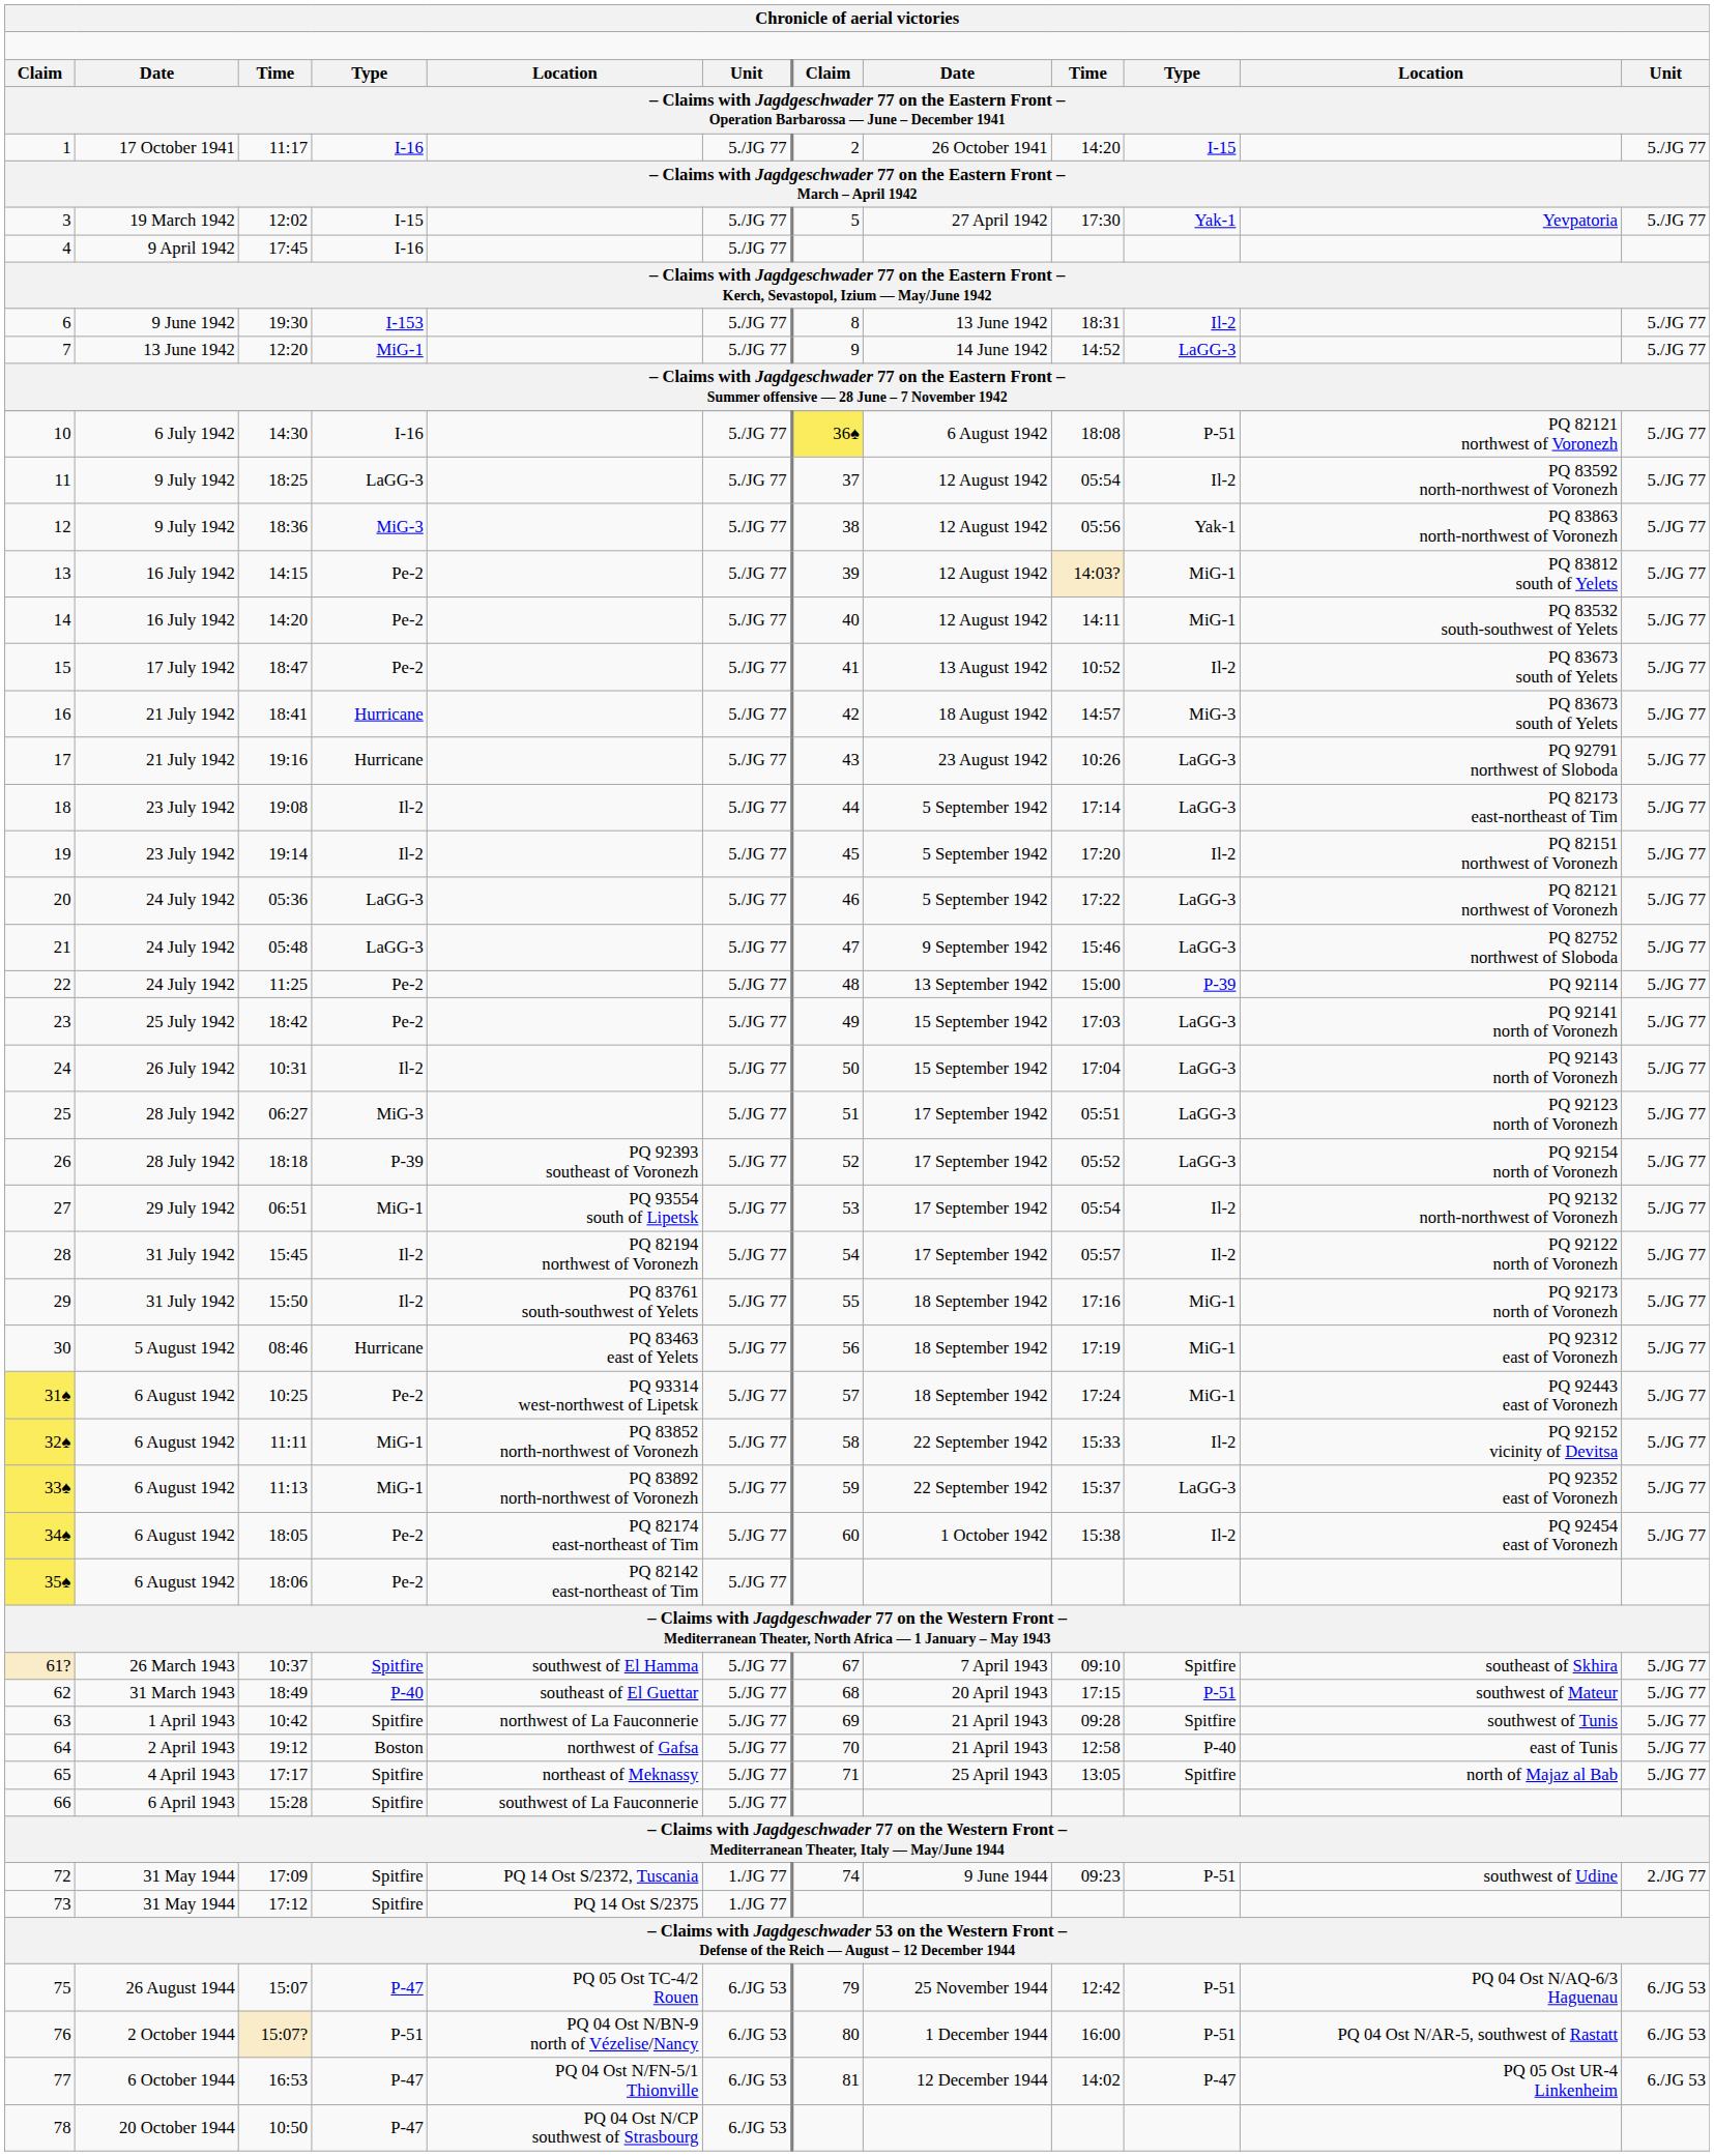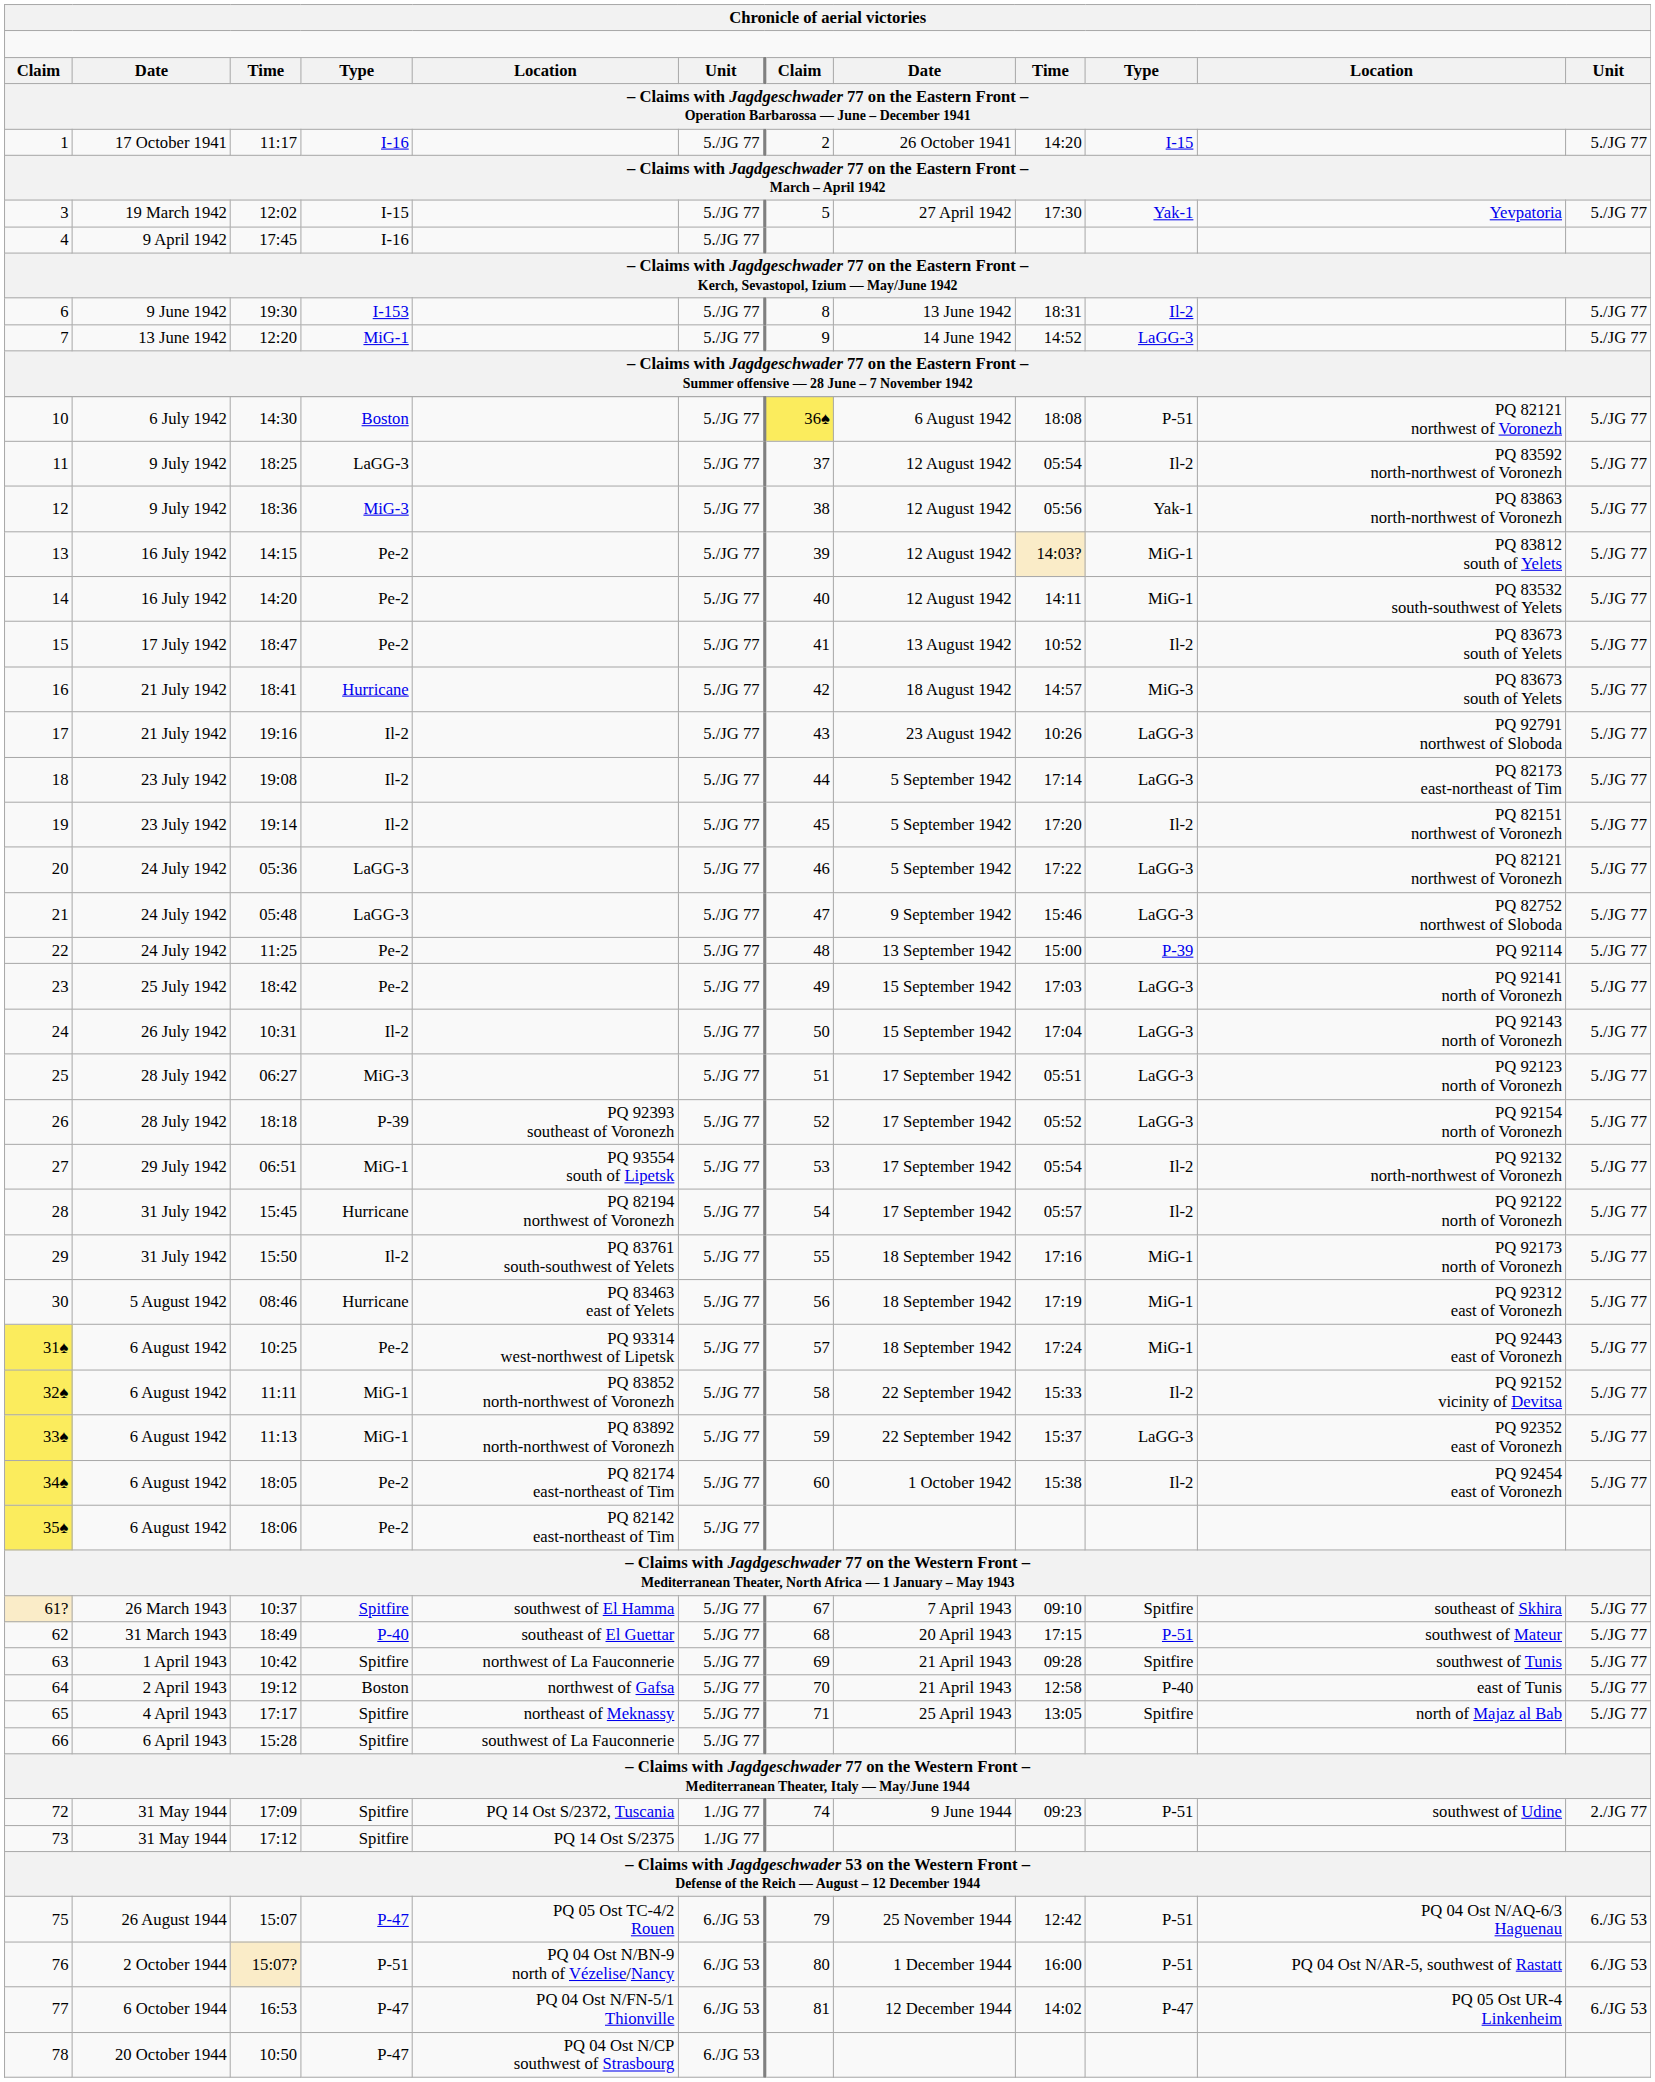10 | column 4: I-16 -> Boston
17 | column 4: Hurricane -> Il-2
28 | column 4: Il-2 -> Hurricane
